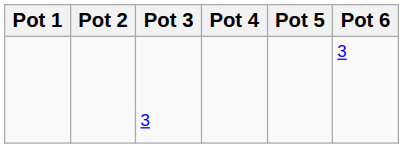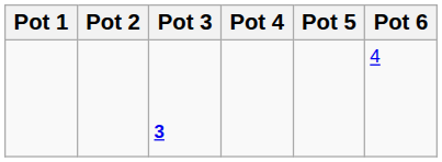row 2 | Pot 3: normal -> bold
row 2 | Pot 6: 3 -> 4
